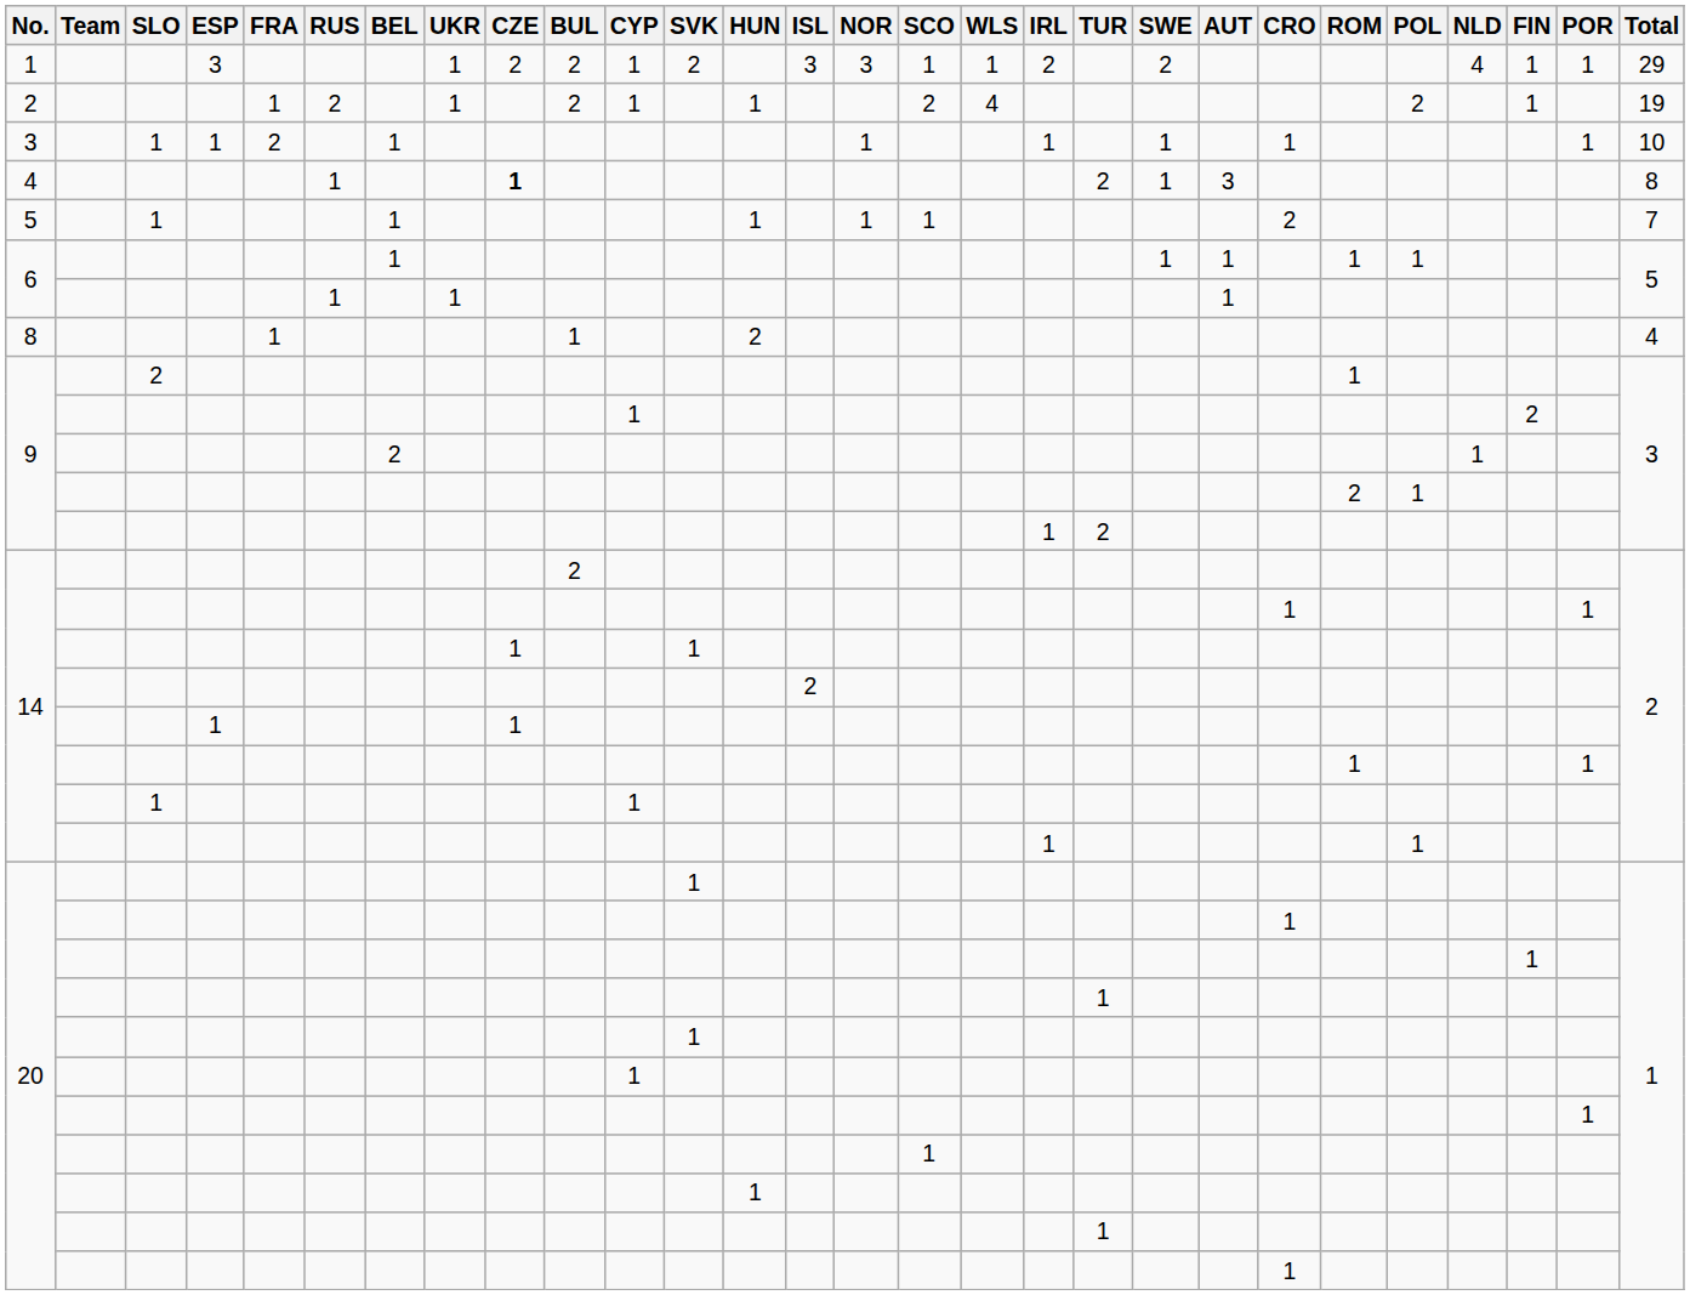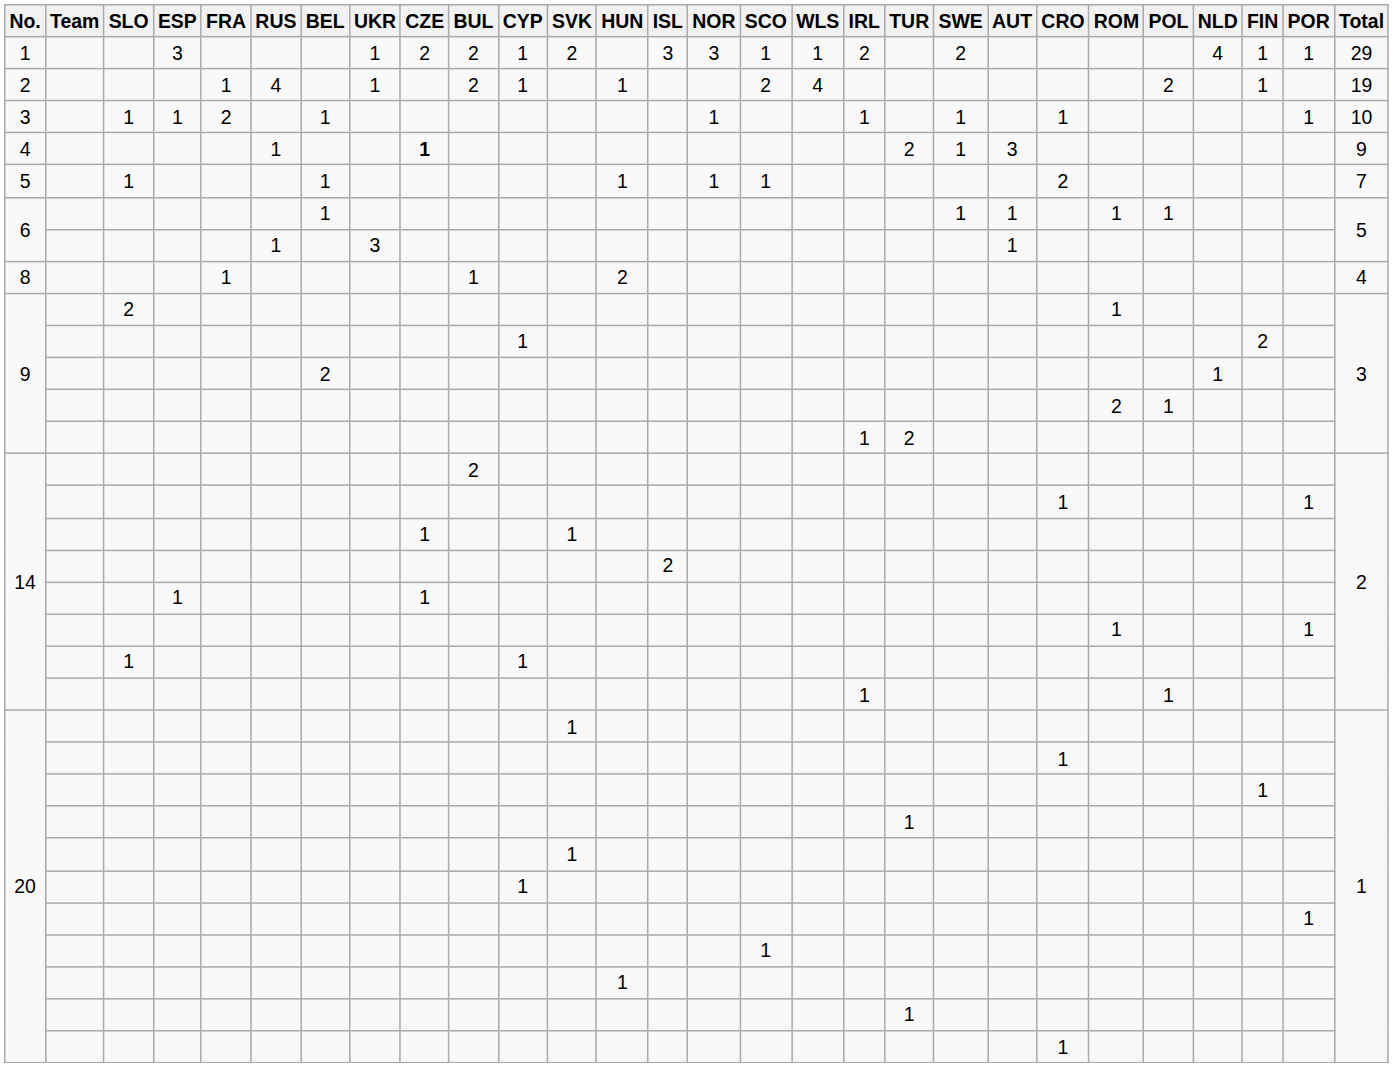row 3 | RUS: 2 -> 4
row 5 | Total: 8 -> 9
row 8 | UKR: 1 -> 3
